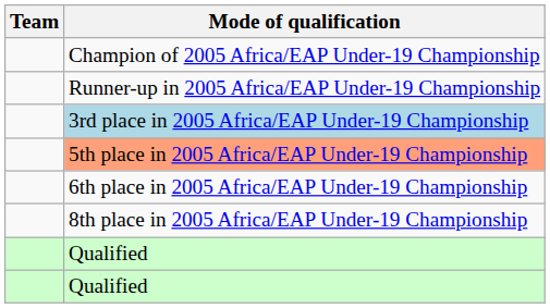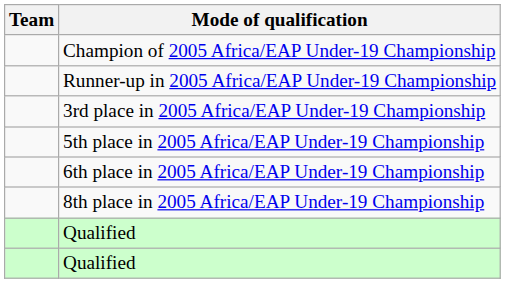row 4 | Mode of qualification: lightblue background -> no background
row 5 | Mode of qualification: lightsalmon background -> no background
